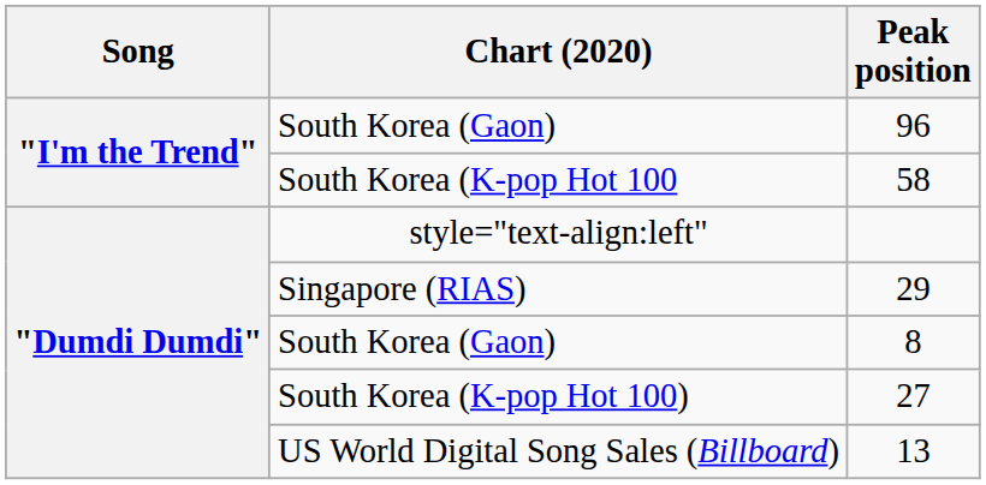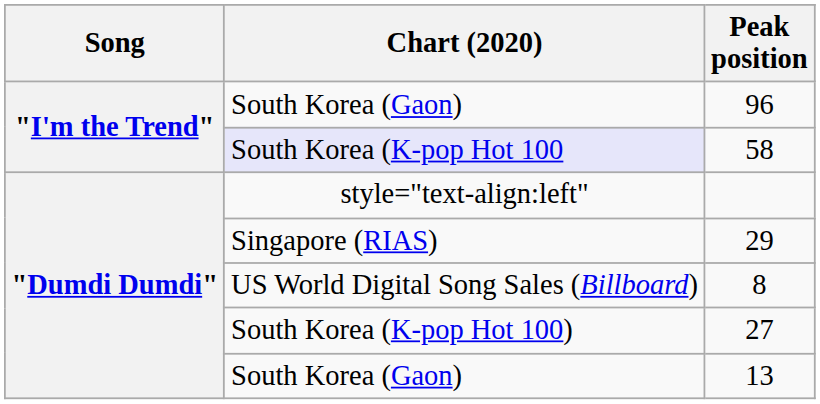58 | Chart (2020): no background -> lavender background
8 | Chart (2020): South Korea (Gaon) -> US World Digital Song Sales (Billboard)
13 | Chart (2020): US World Digital Song Sales (Billboard) -> South Korea (Gaon)
